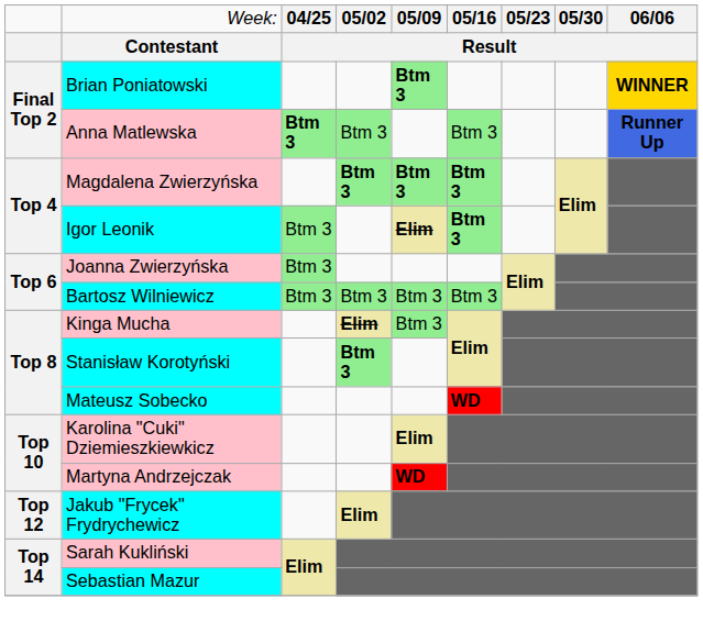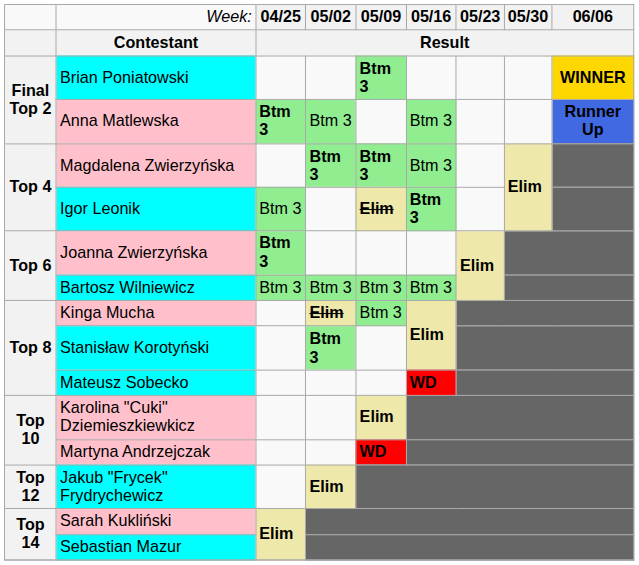Magdalena Zwierzyńska | column 6: bold -> normal
Joanna Zwierzyńska | column 3: normal -> bold
